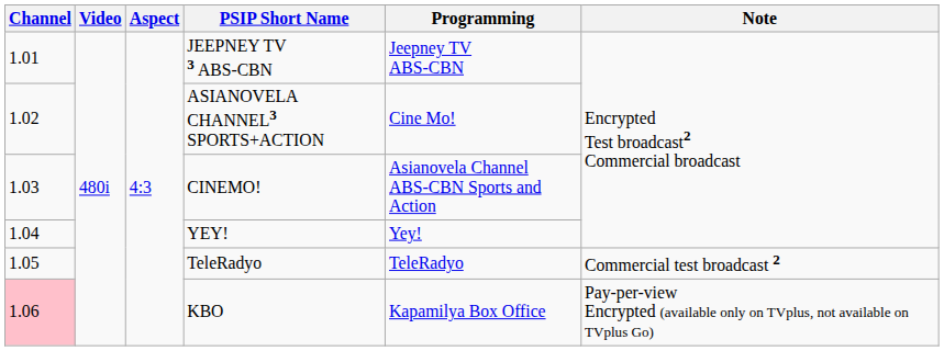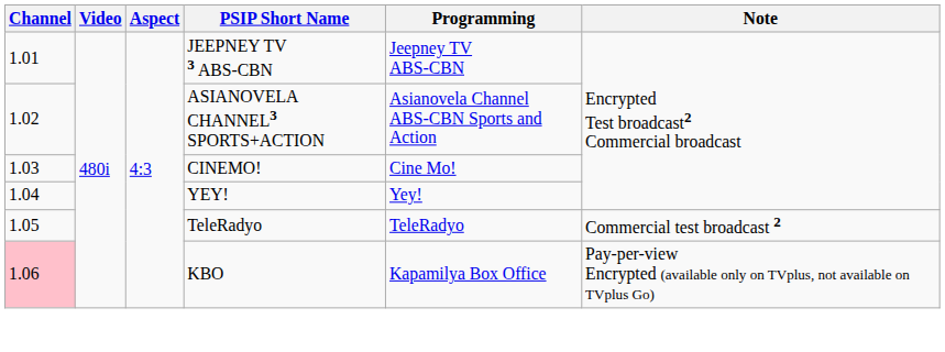ASIANOVELA CHANNEL3 SPORTS+ACTION | Programming: Cine Mo! -> Asianovela Channel ABS-CBN Sports and Action
CINEMO! | Programming: Asianovela Channel ABS-CBN Sports and Action -> Cine Mo!
